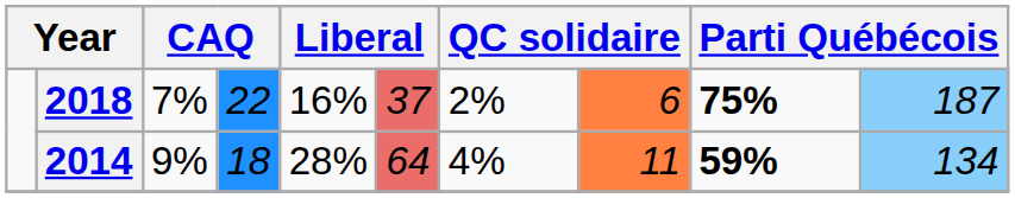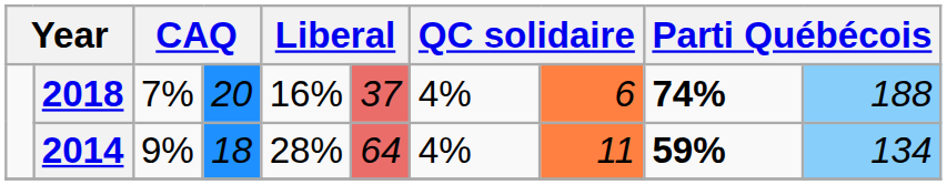2018 | column 4: 22 -> 20
2018 | column 7: 2% -> 4%
2018 | column 9: 75% -> 74%
2018 | column 10: 187 -> 188
